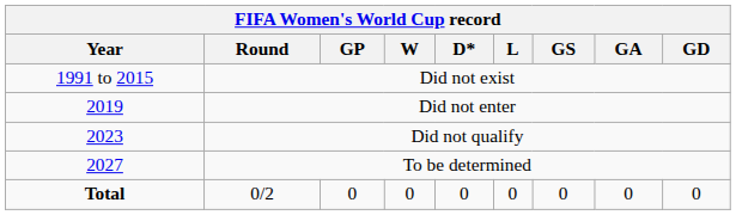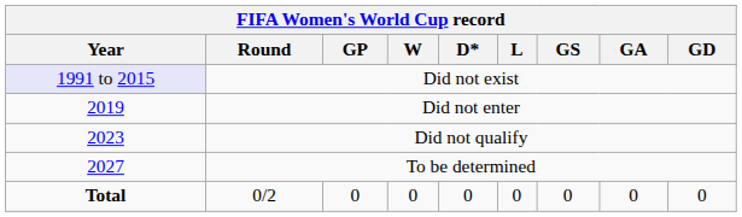Did not exist | Year: no background -> lavender background
